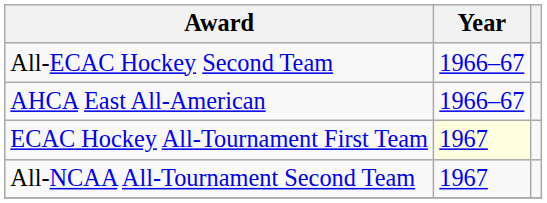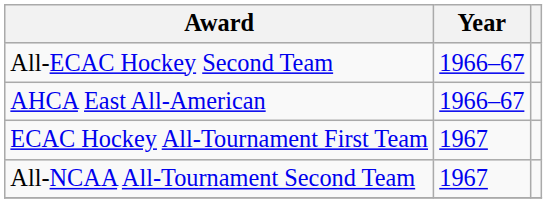row 4 | Year: lightyellow background -> no background
